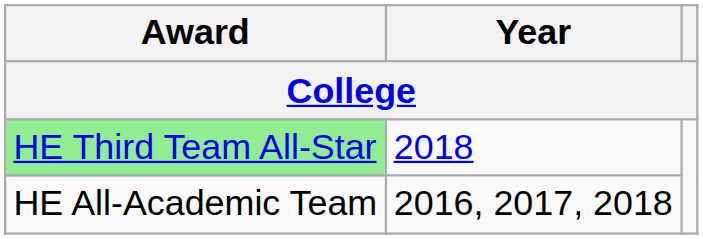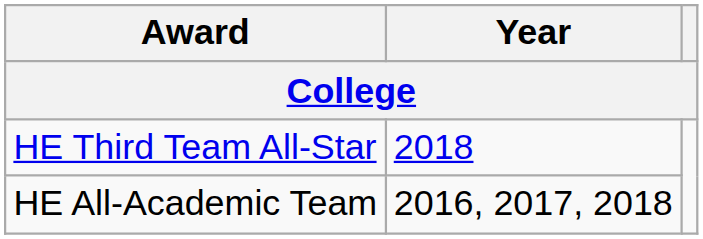row 3 | Award: lightgreen background -> no background
